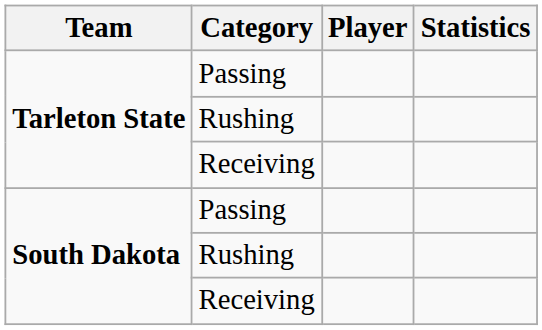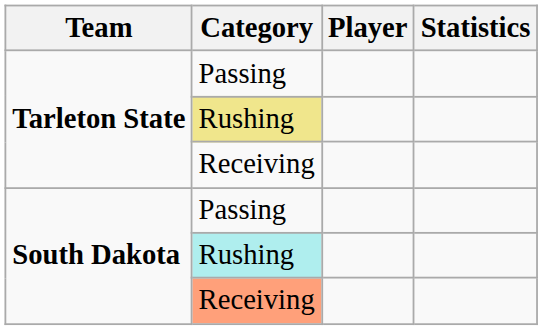Tarleton State / Rushing | Category: no background -> khaki background
South Dakota / Rushing | Category: no background -> paleturquoise background
South Dakota / Receiving | Category: no background -> lightsalmon background
